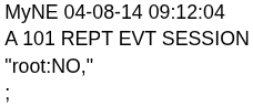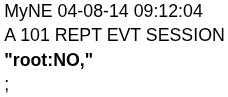row 3 | column 1: normal -> bold
